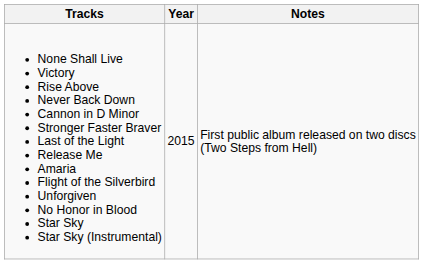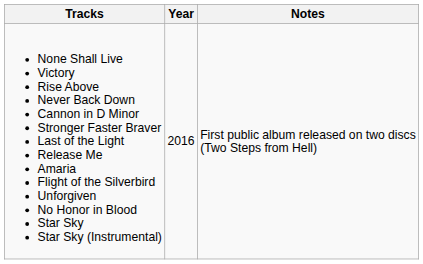row 2 | Year: 2015 -> 2016
